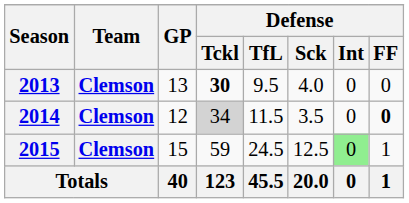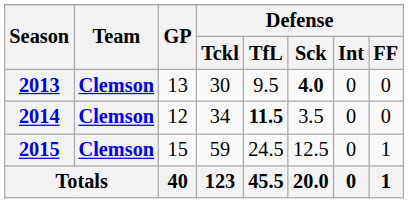2013 | Defense / Tckl: bold -> normal
2013 | Defense / Sck: normal -> bold
2014 | Defense / Tckl: lightgrey background -> no background
2014 | Defense / TfL: normal -> bold
2014 | Defense / FF: bold -> normal
2015 | Defense / Int: lightgreen background -> no background
